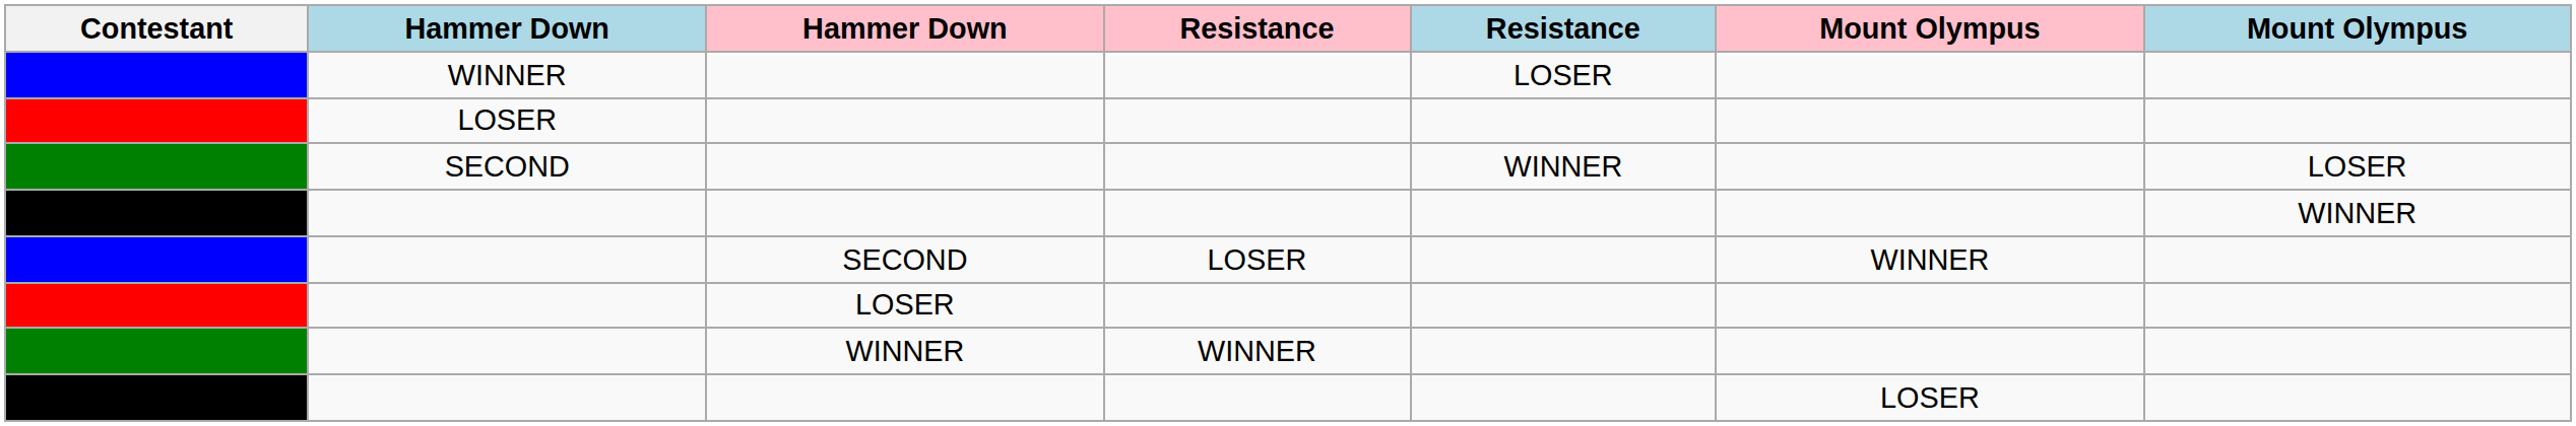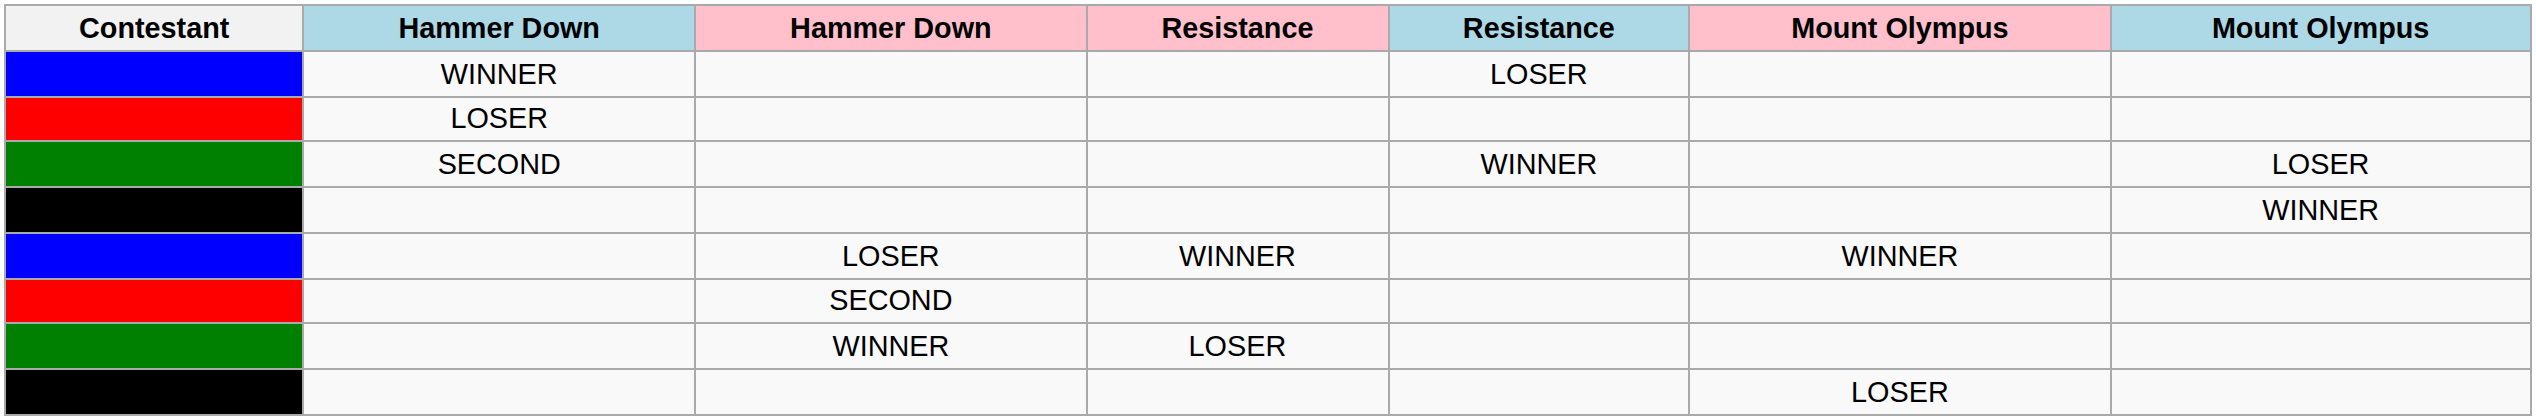row 6 | column 3: SECOND -> LOSER
row 6 | column 4: LOSER -> WINNER
row 7 | column 3: LOSER -> SECOND
row 8 | column 4: WINNER -> LOSER
